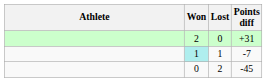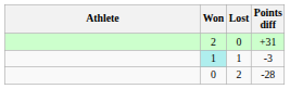row 3 | Points diff: -7 -> -3
row 4 | Points diff: -45 -> -28
